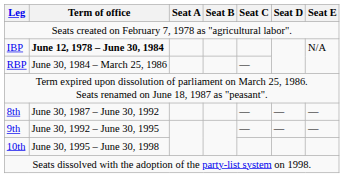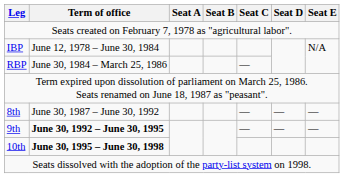IBP | Term of office: bold -> normal
9th | Term of office: normal -> bold
10th | Term of office: normal -> bold
